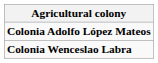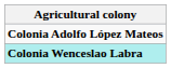row 3 | column 1: no background -> paleturquoise background
